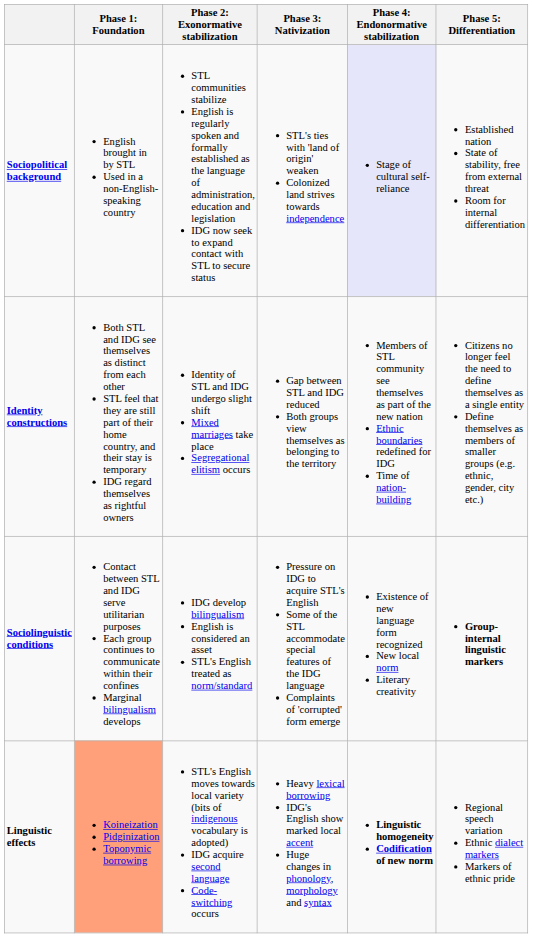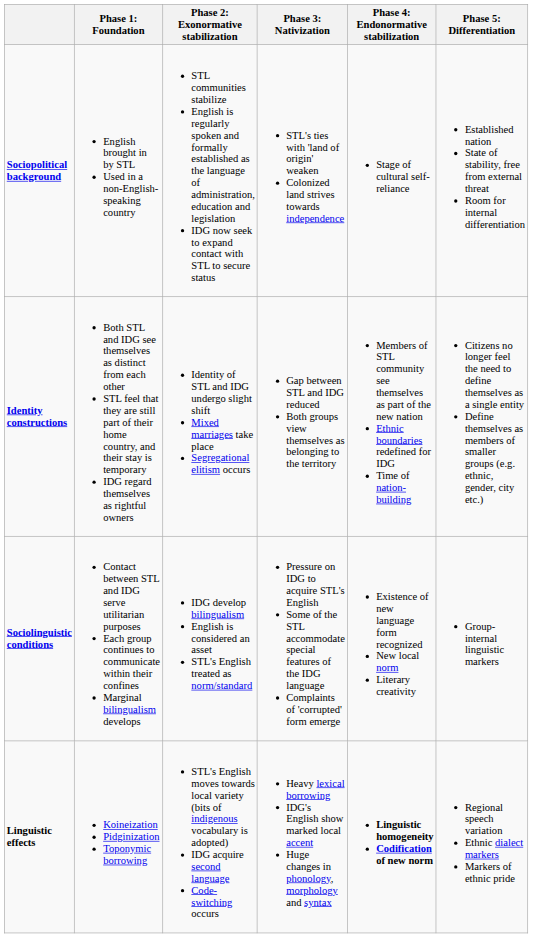Sociopolitical background | column 5: lavender background -> no background
Sociolinguistic conditions | column 6: bold -> normal
Linguistic effects | column 2: lightsalmon background -> no background
